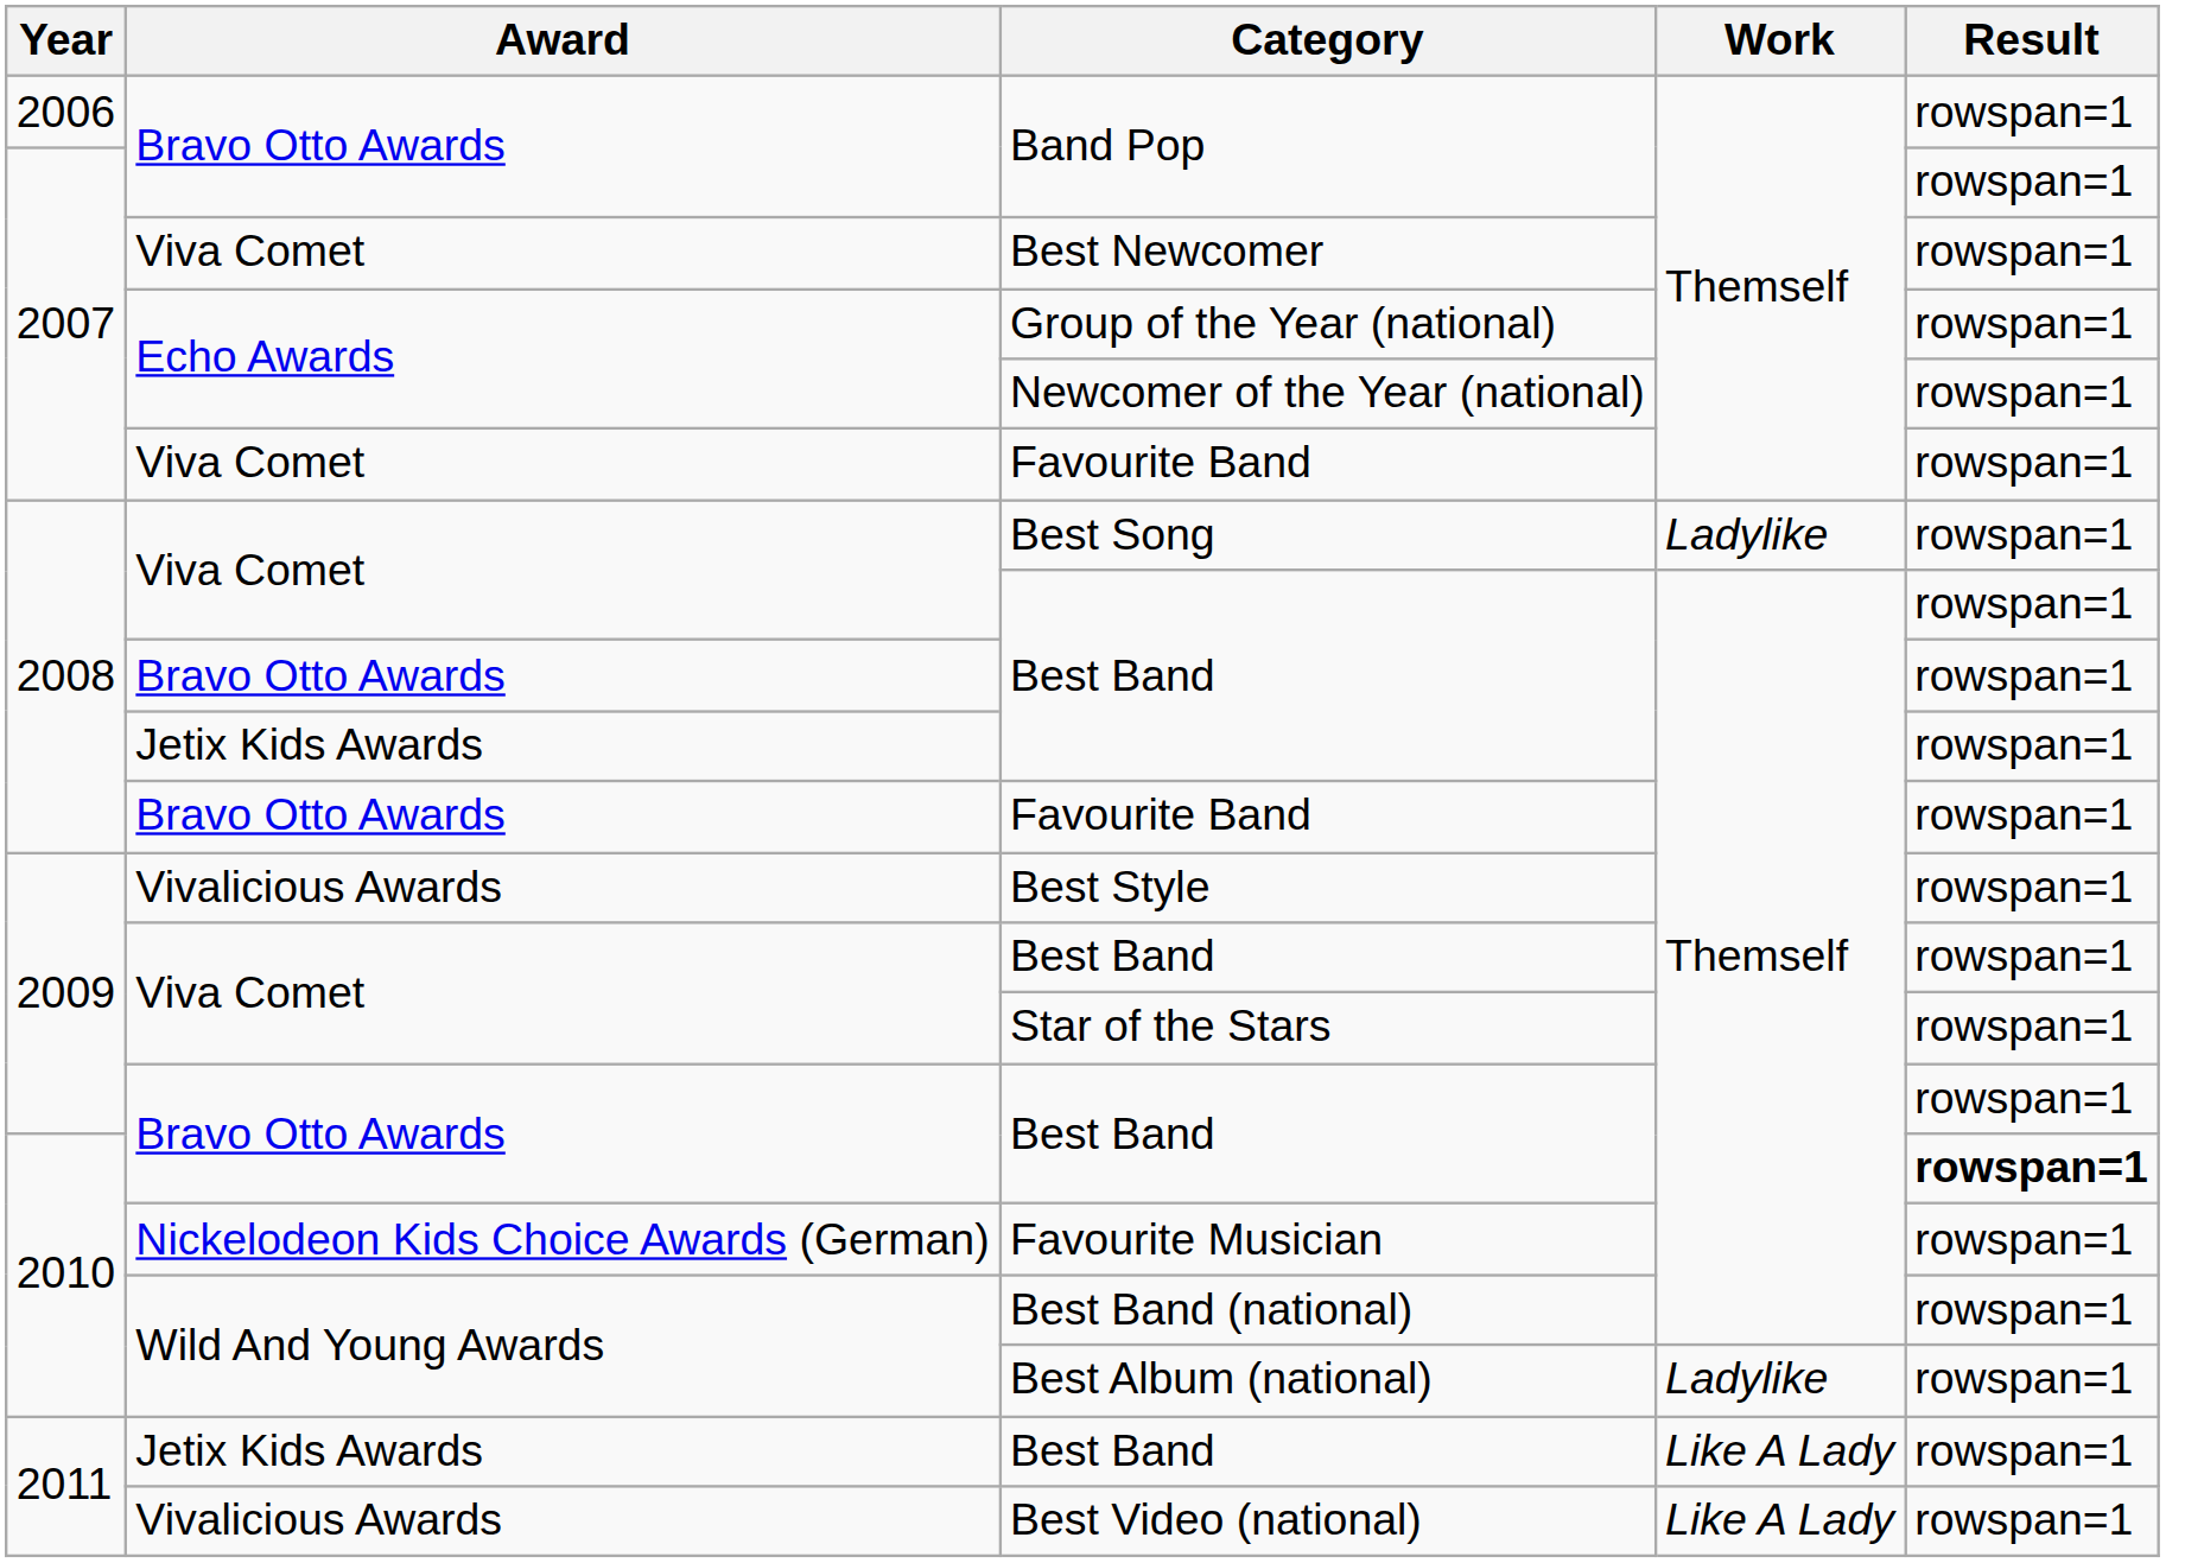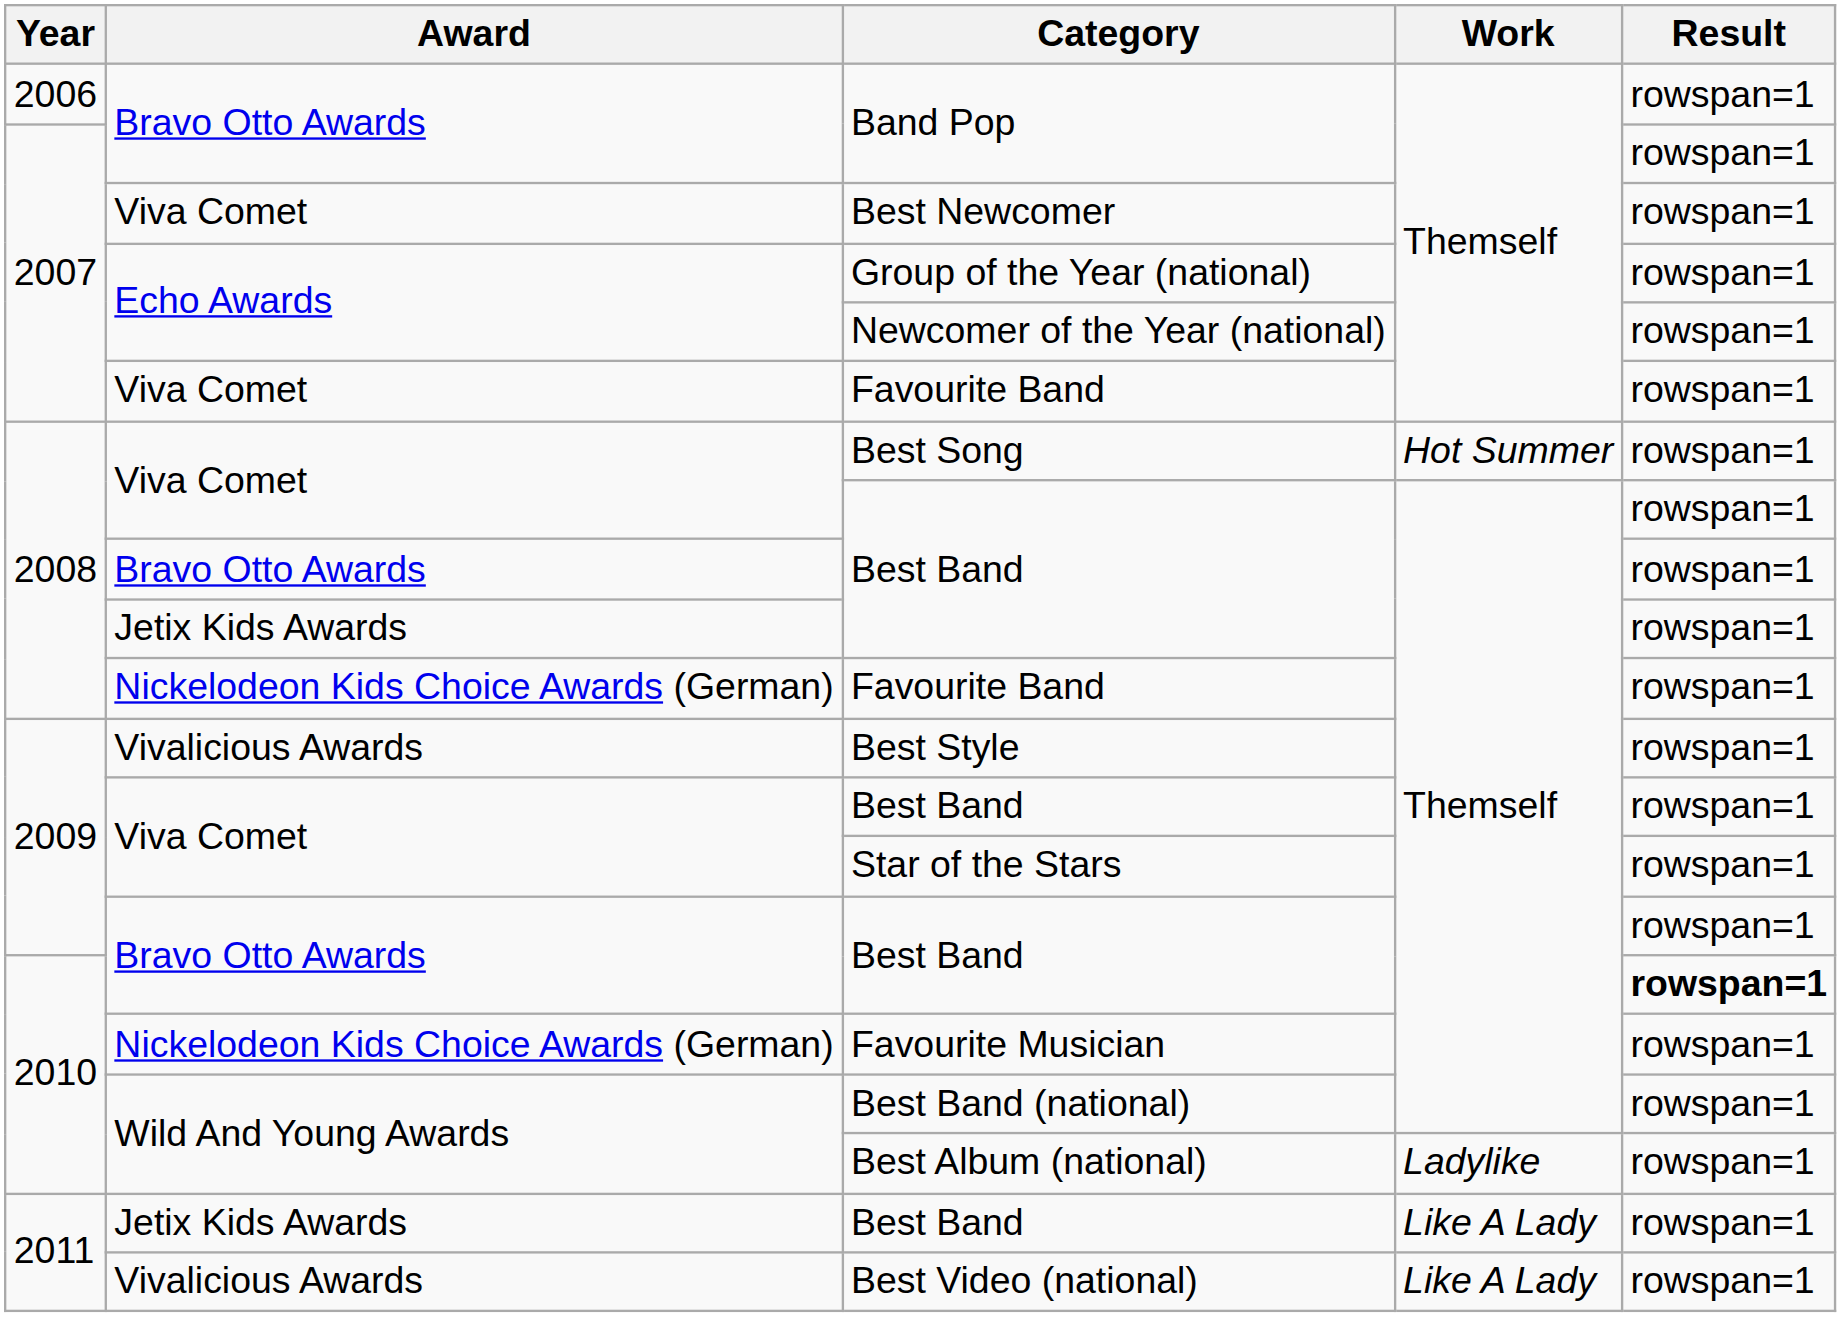Best Song | Work: Ladylike -> Hot Summer
2008 / Favourite Band | Award: Bravo Otto Awards -> Nickelodeon Kids Choice Awards (German)
